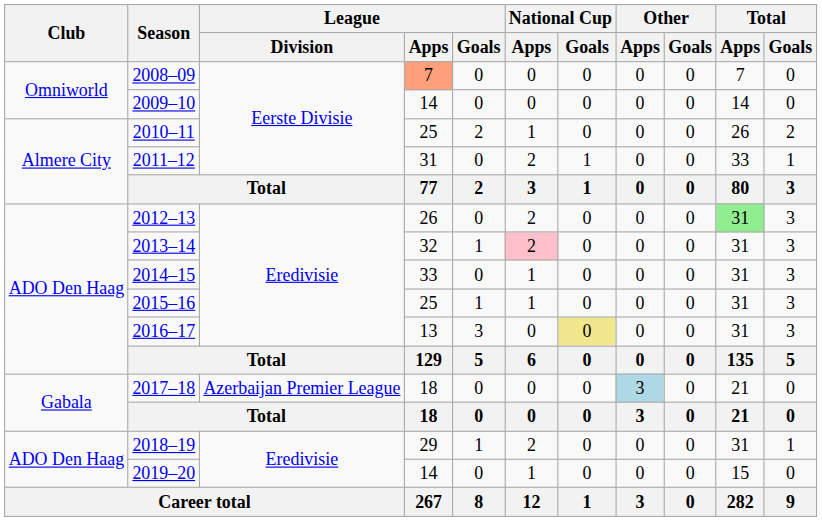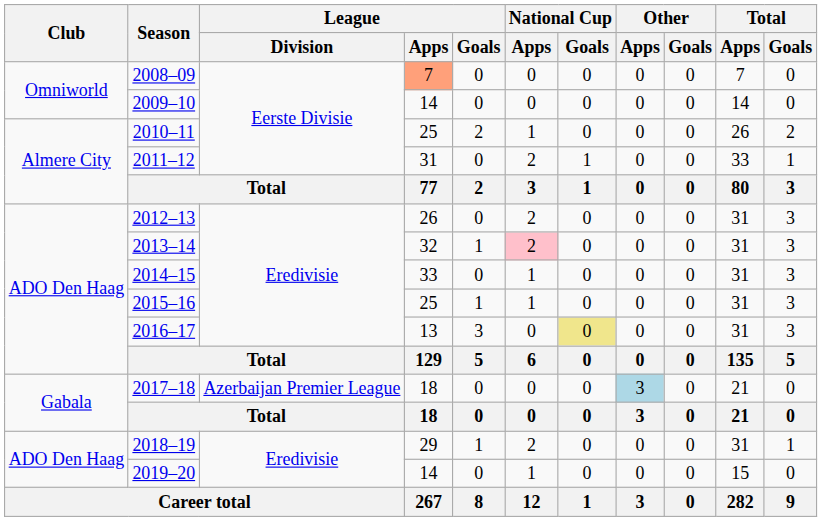2012–13 | Total / Apps: lightgreen background -> no background
